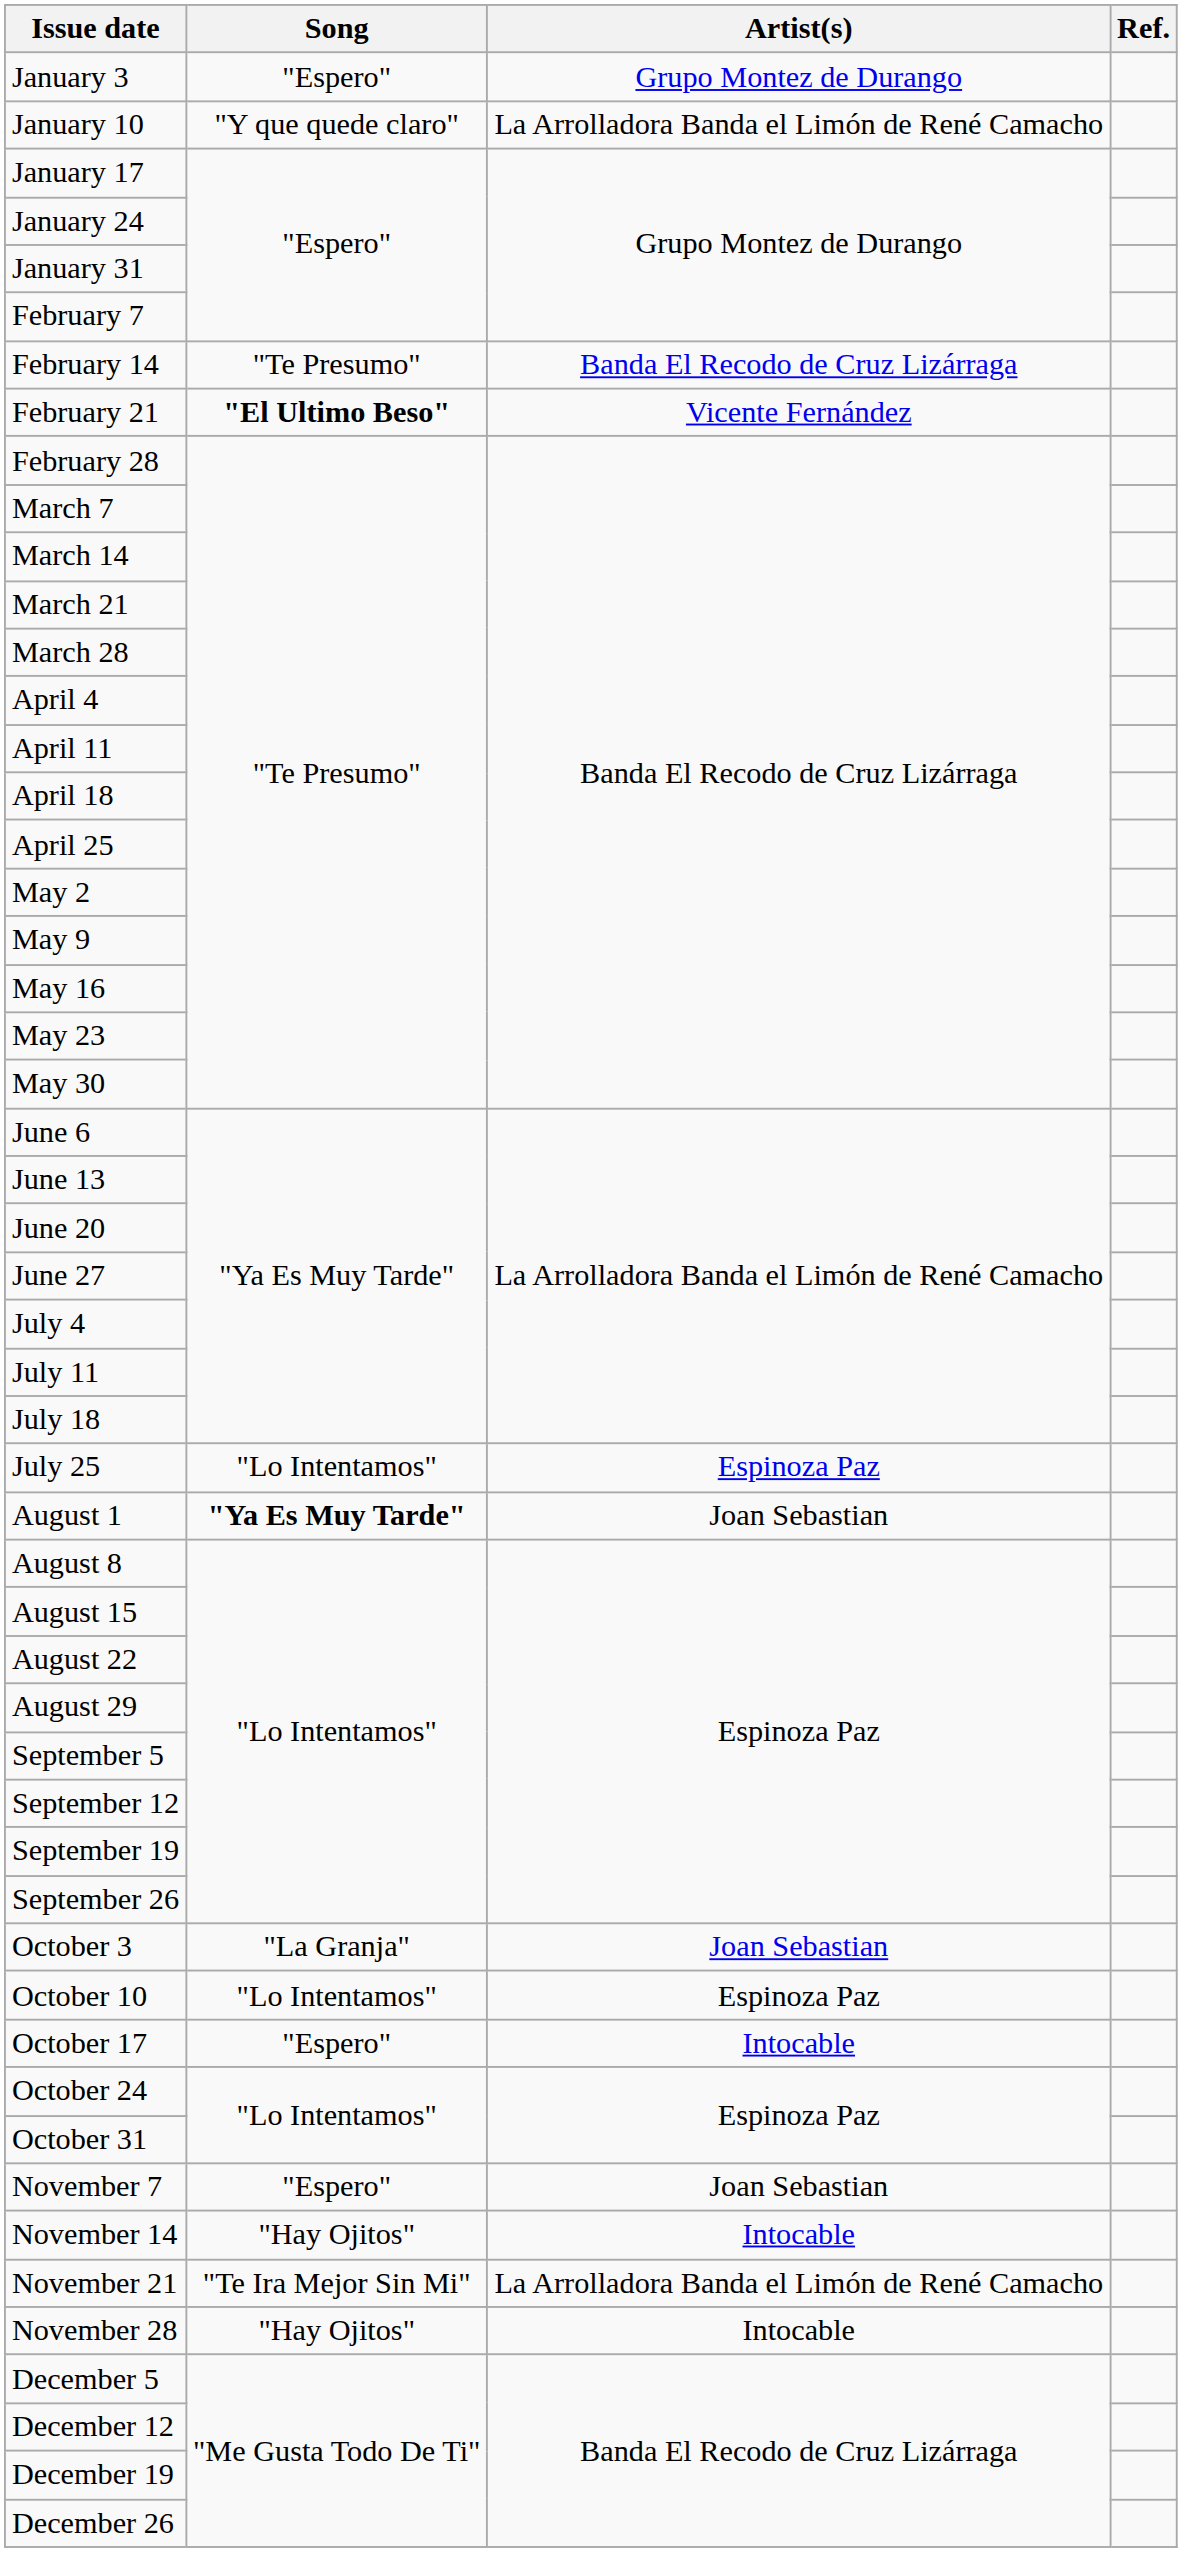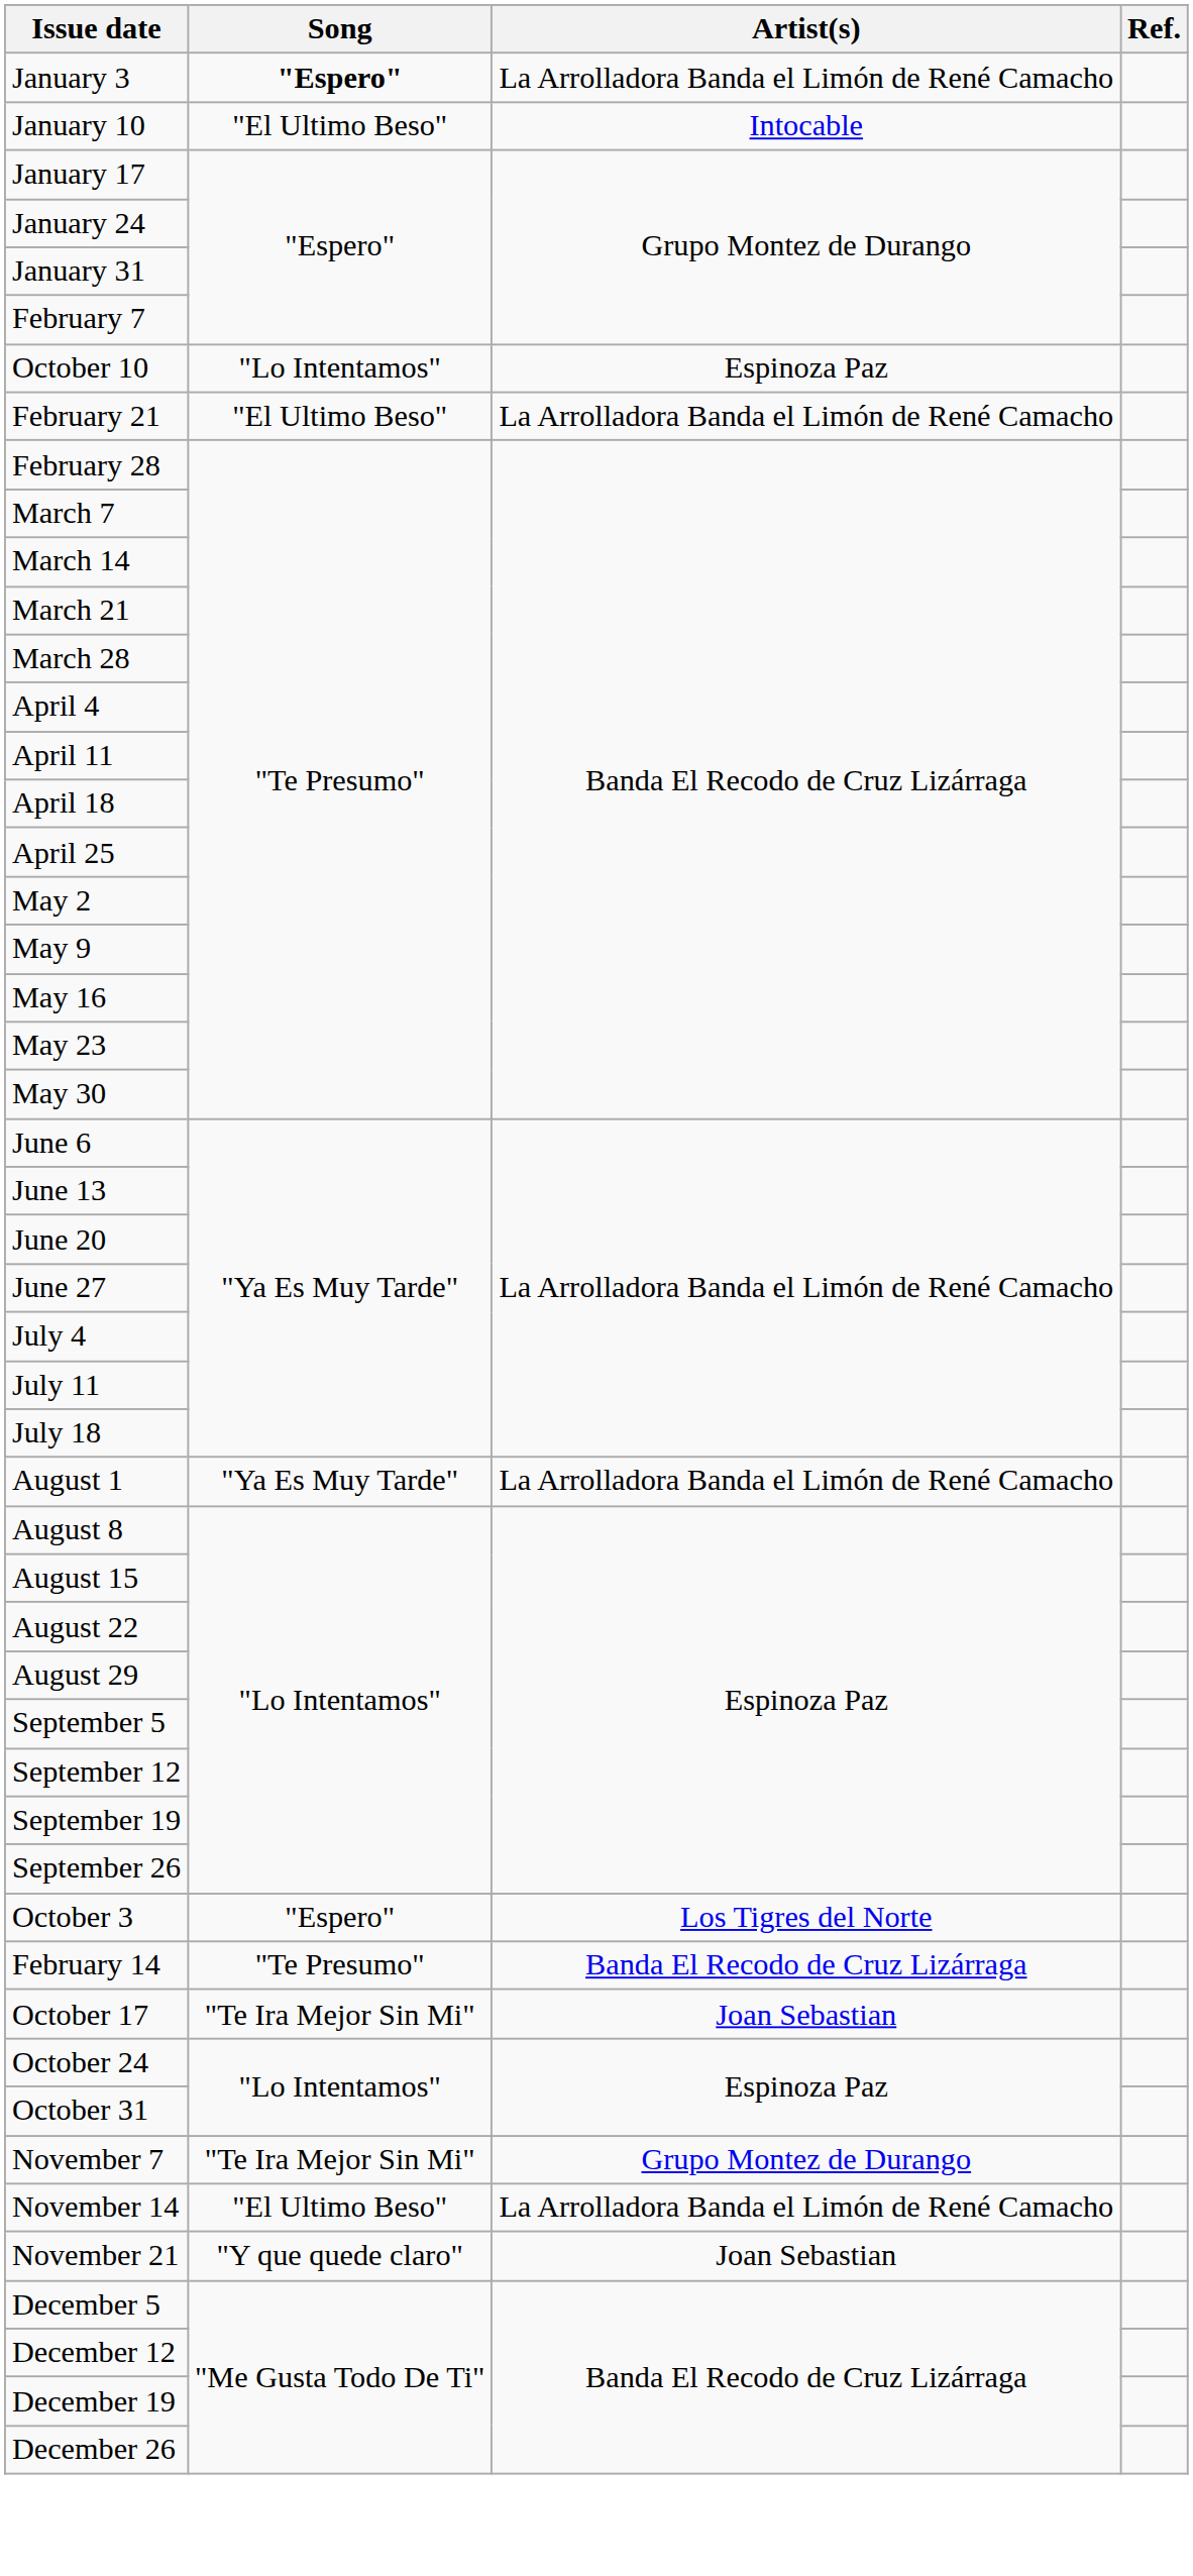January 3 | Song: normal -> bold
January 3 | Artist(s): Grupo Montez de Durango -> La Arrolladora Banda el Limón de René Camacho
January 10 | Song: "Y que quede claro" -> "El Ultimo Beso"
January 10 | Artist(s): La Arrolladora Banda el Limón de René Camacho -> Intocable
rows swapped: February 14 <-> October 10
February 21 | Song: bold -> normal
February 21 | Artist(s): Vicente Fernández -> La Arrolladora Banda el Limón de René Camacho
- row: July 25 | "Lo Intentamos" | Espinoza Paz
August 1 | Song: bold -> normal
August 1 | Artist(s): Joan Sebastian -> La Arrolladora Banda el Limón de René Camacho
October 3 | Song: "La Granja" -> "Espero"
October 3 | Artist(s): Joan Sebastian -> Los Tigres del Norte
October 17 | Song: "Espero" -> "Te Ira Mejor Sin Mi"
October 17 | Artist(s): Intocable -> Joan Sebastian
November 7 | Song: "Espero" -> "Te Ira Mejor Sin Mi"
November 7 | Artist(s): Joan Sebastian -> Grupo Montez de Durango
November 14 | Song: "Hay Ojitos" -> "El Ultimo Beso"
November 14 | Artist(s): Intocable -> La Arrolladora Banda el Limón de René Camacho
November 21 | Song: "Te Ira Mejor Sin Mi" -> "Y que quede claro"
November 21 | Artist(s): La Arrolladora Banda el Limón de René Camacho -> Joan Sebastian
- row: November 28 | "Hay Ojitos" | Intocable
